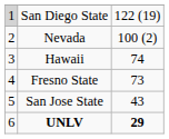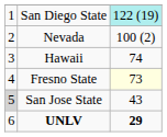San Diego State | column 1: lightgrey background -> no background
San Diego State | column 3: no background -> paleturquoise background
Fresno State | column 3: no background -> lightyellow background
San Jose State | column 1: no background -> lightgrey background
